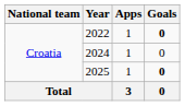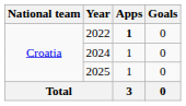2022 | Apps: normal -> bold
2022 | Goals: bold -> normal
2025 | Goals: bold -> normal
